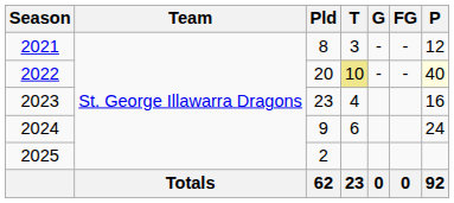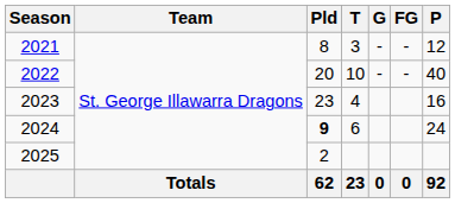2022 | T: khaki background -> no background
2022 | P: lightyellow background -> no background
2024 | Pld: normal -> bold
